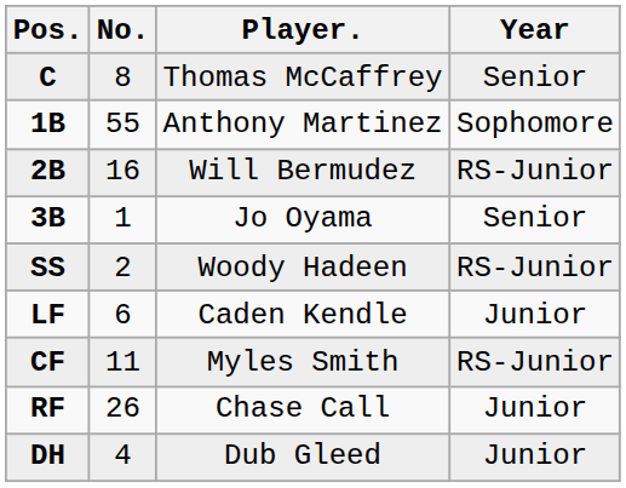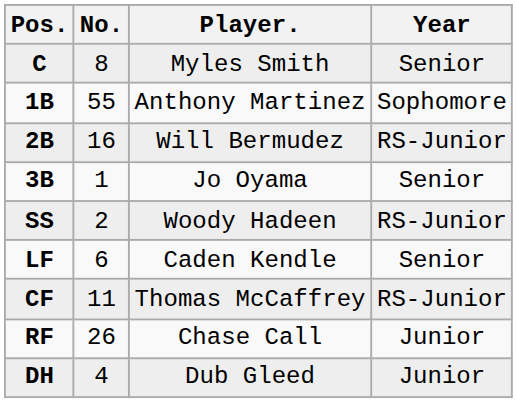C | Player.: Thomas McCaffrey -> Myles Smith
LF | Year: Junior -> Senior
CF | Player.: Myles Smith -> Thomas McCaffrey
